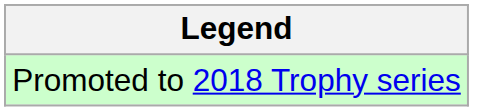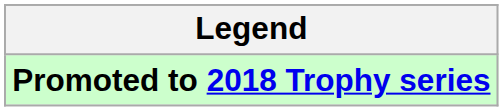row 2 | column 1: normal -> bold
